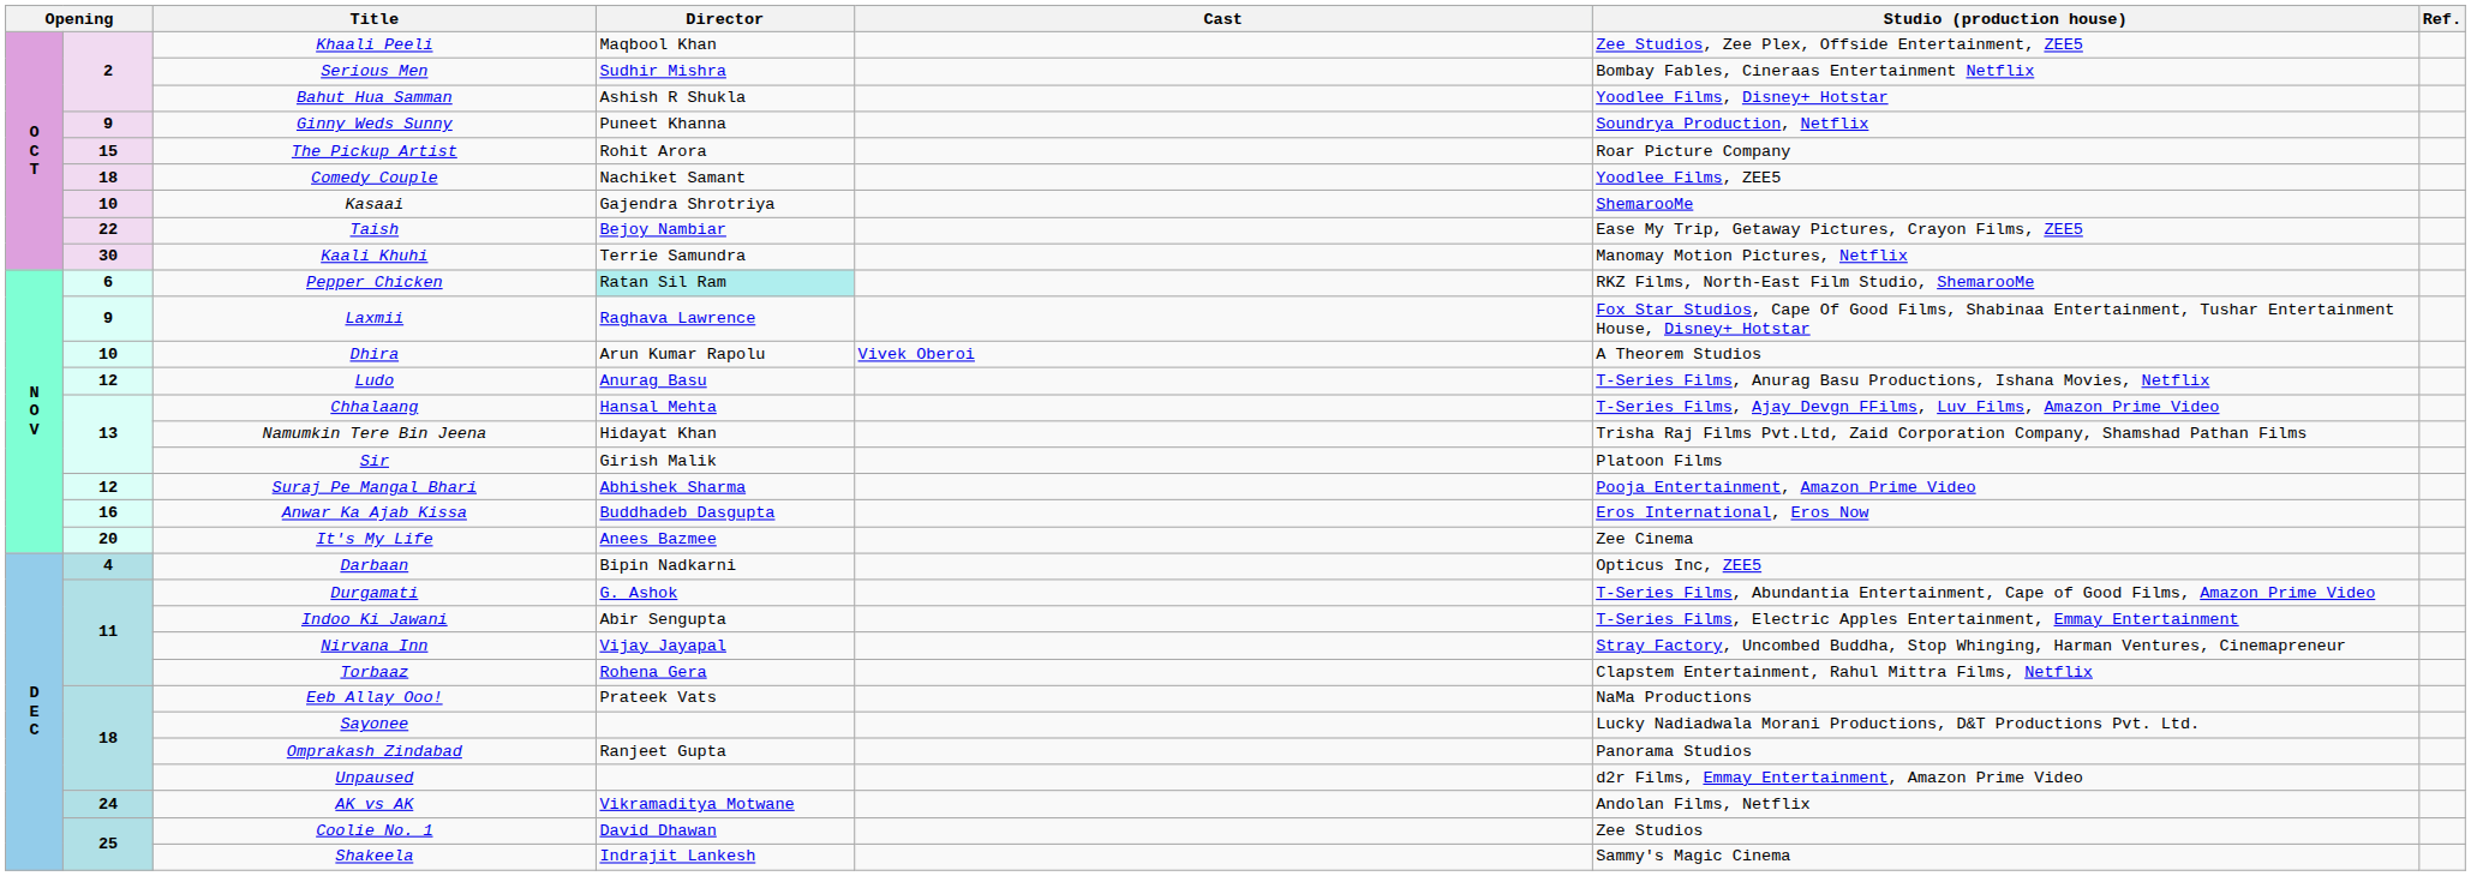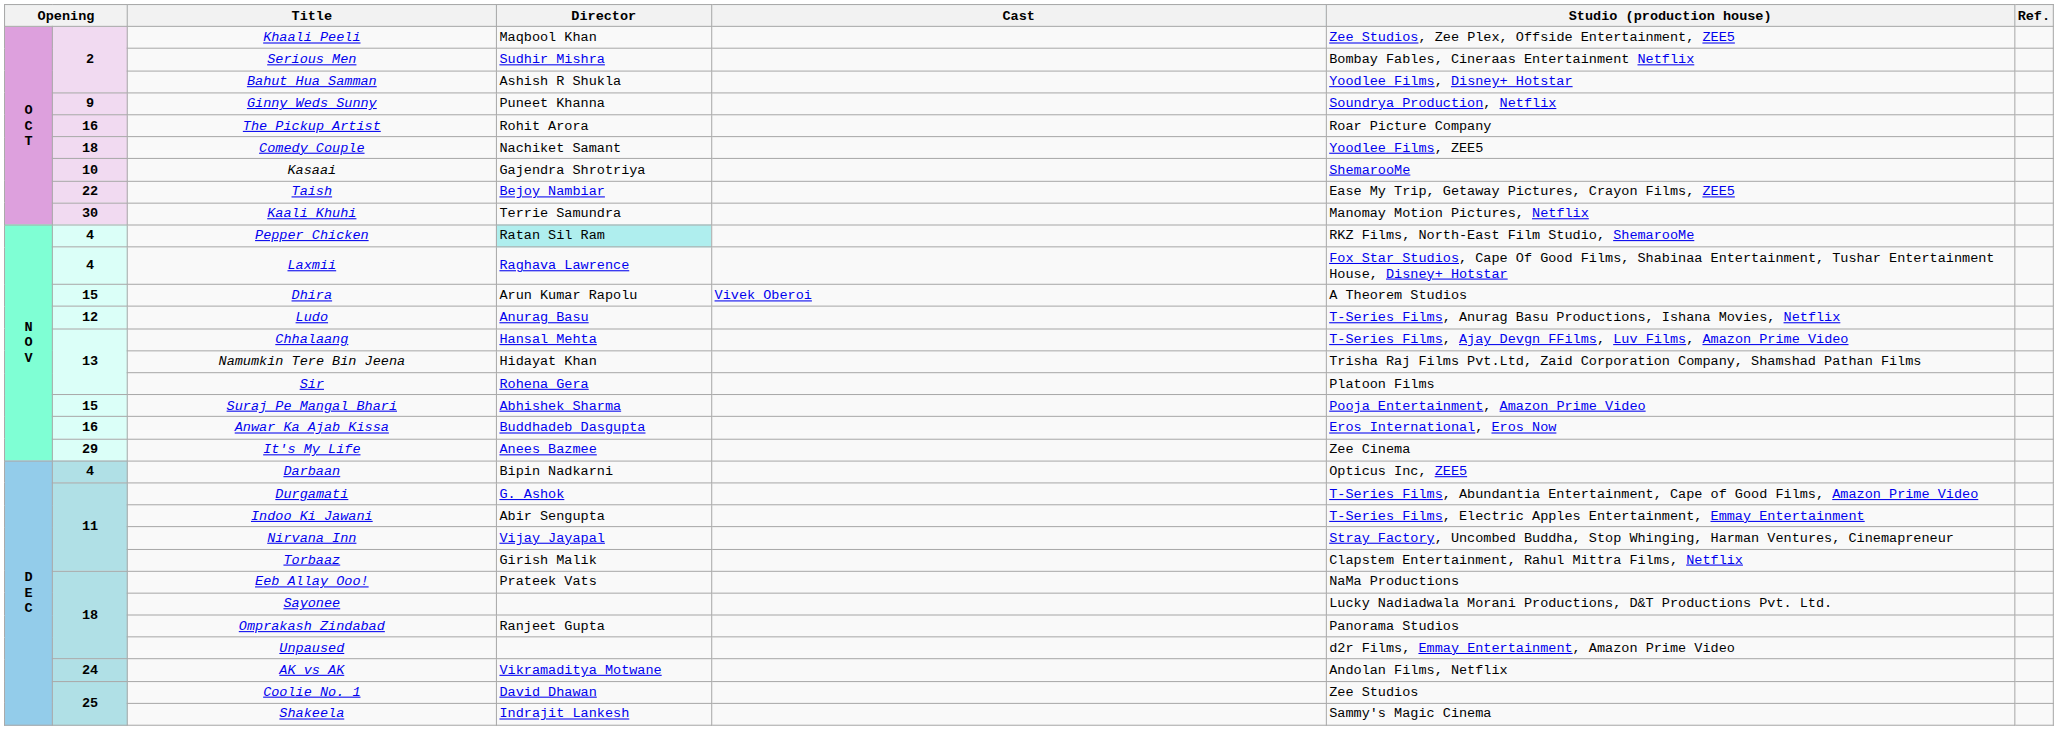The Pickup Artist | column 2: 15 -> 16
Pepper Chicken | column 2: 6 -> 4
Laxmii | column 2: 9 -> 4
Dhira | column 2: 10 -> 15
Sir | Director: Girish Malik -> Rohena Gera
Suraj Pe Mangal Bhari | column 2: 12 -> 15
It's My Life | column 2: 20 -> 29
Torbaaz | Director: Rohena Gera -> Girish Malik
